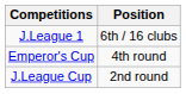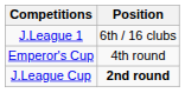J.League Cup | Position: normal -> bold
